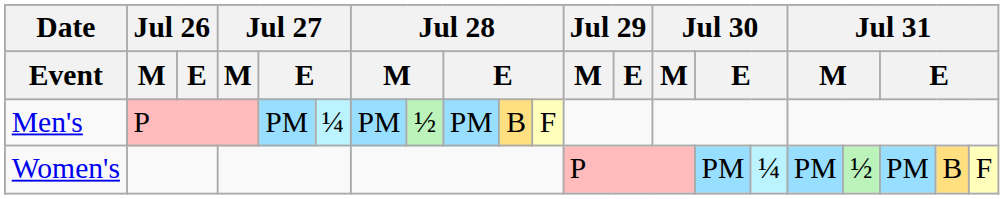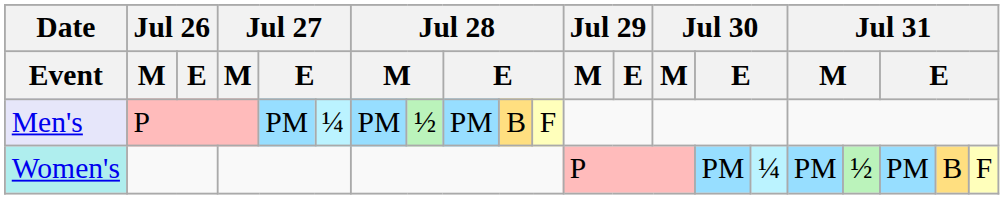Men's | Date / Event: no background -> lavender background
Women's | Date / Event: no background -> paleturquoise background
